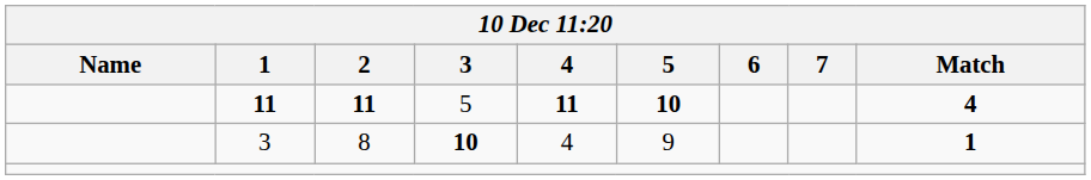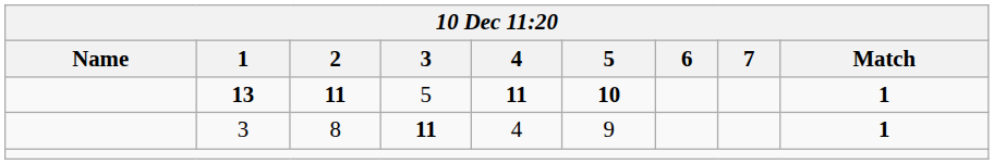row 3 | 1: 11 -> 13
row 3 | Match: 4 -> 1
row 4 | 3: 10 -> 11
